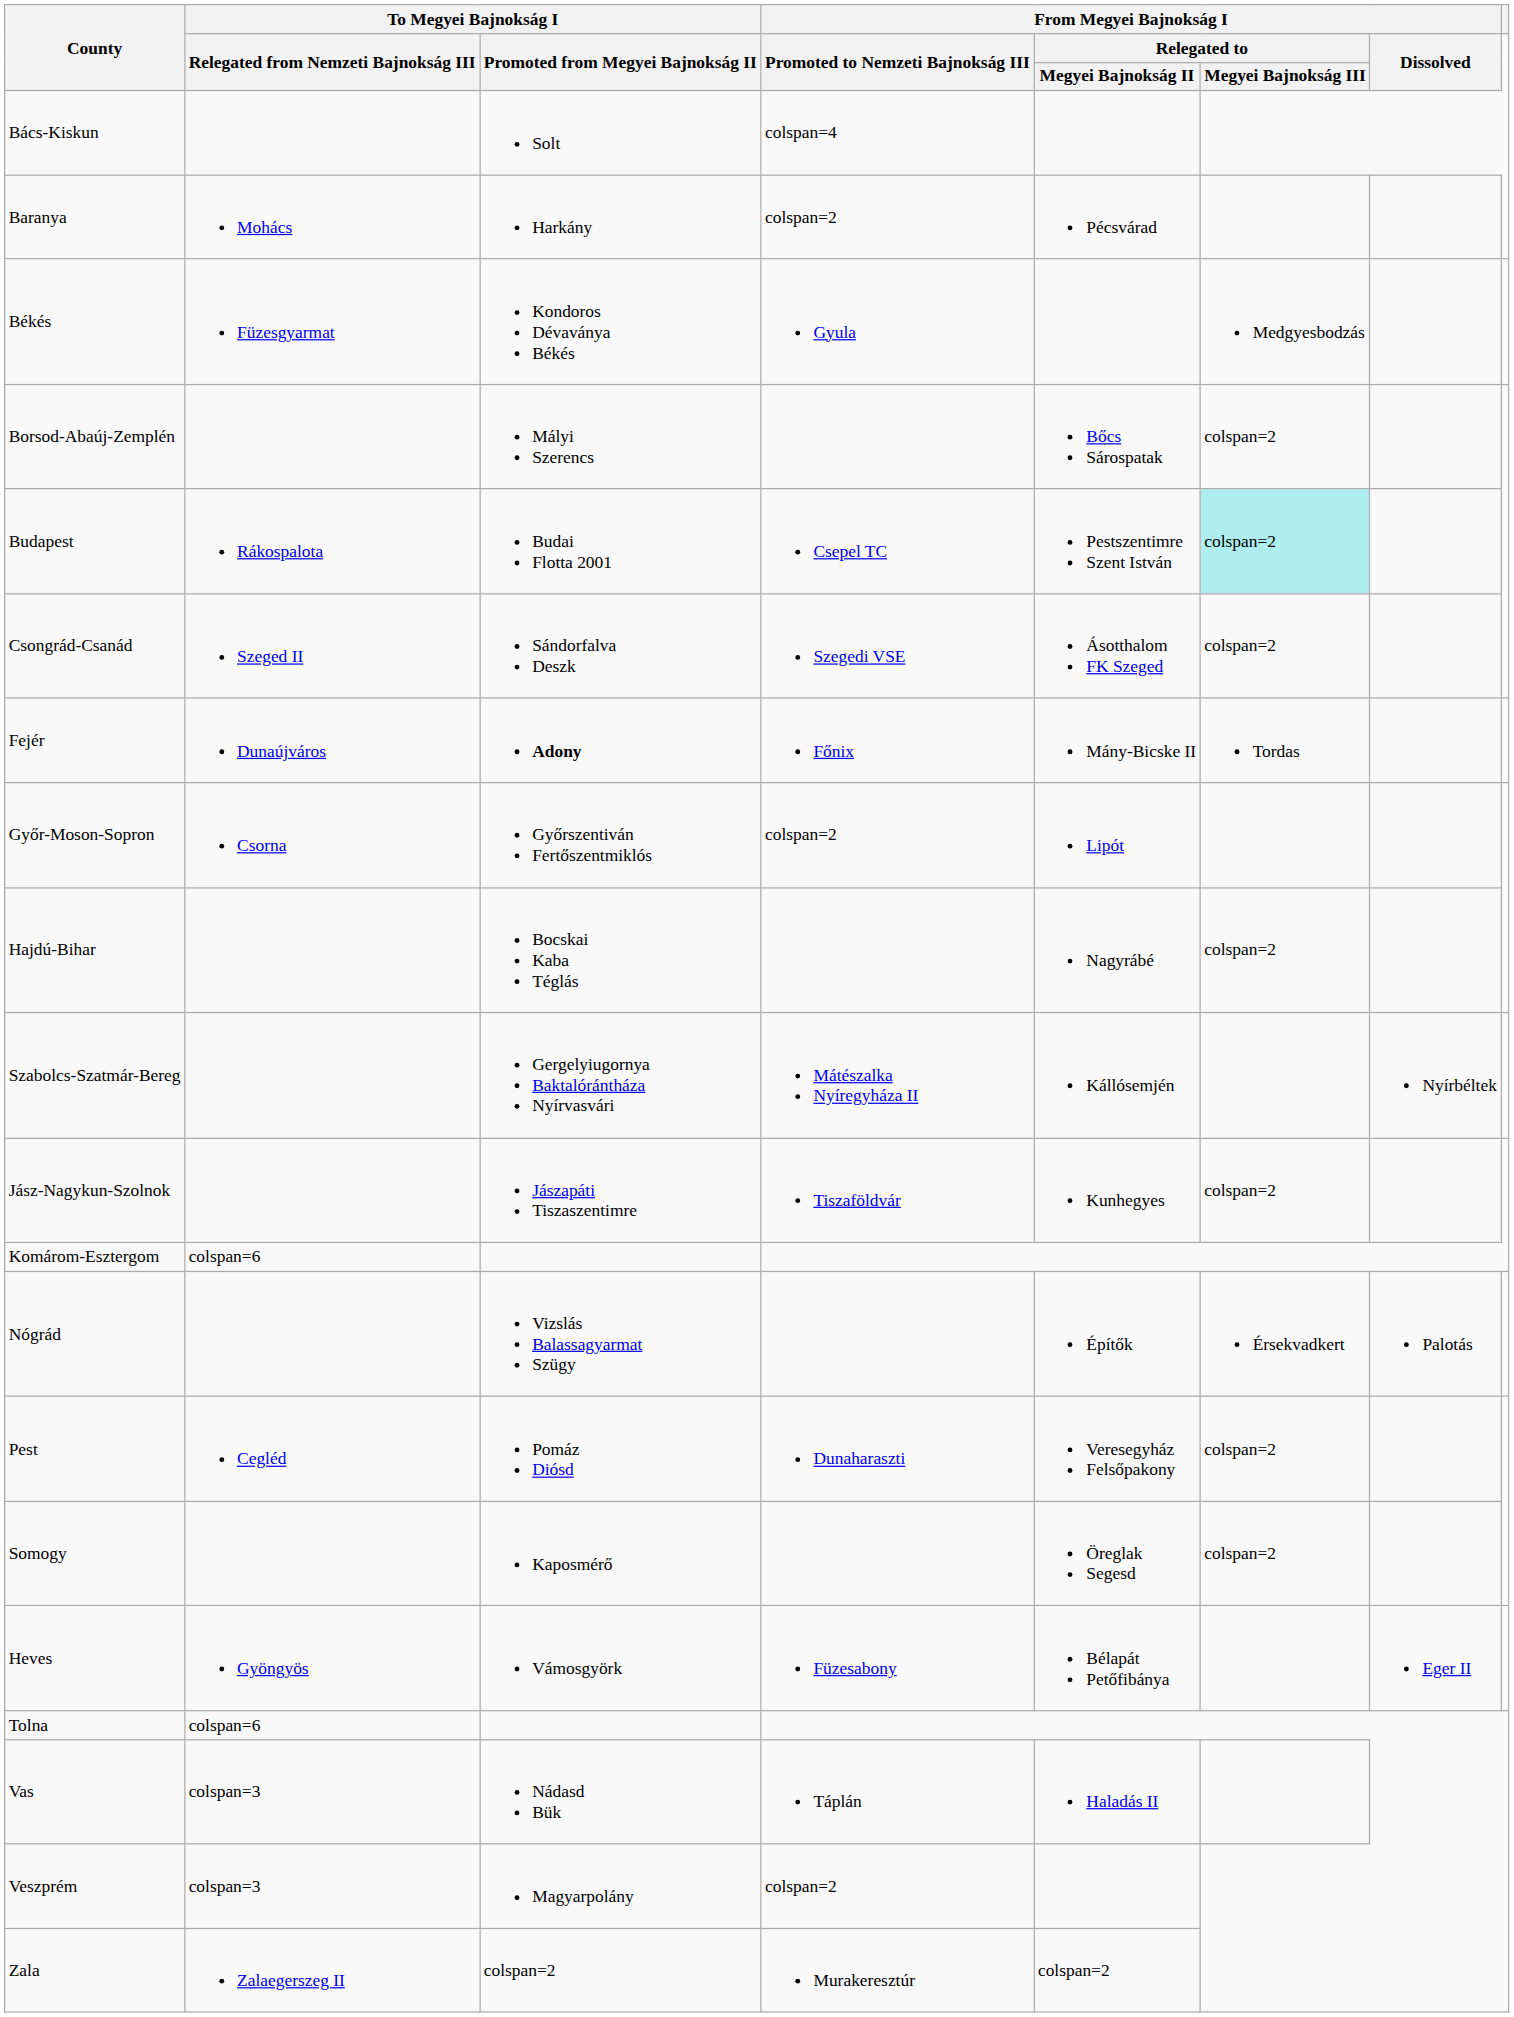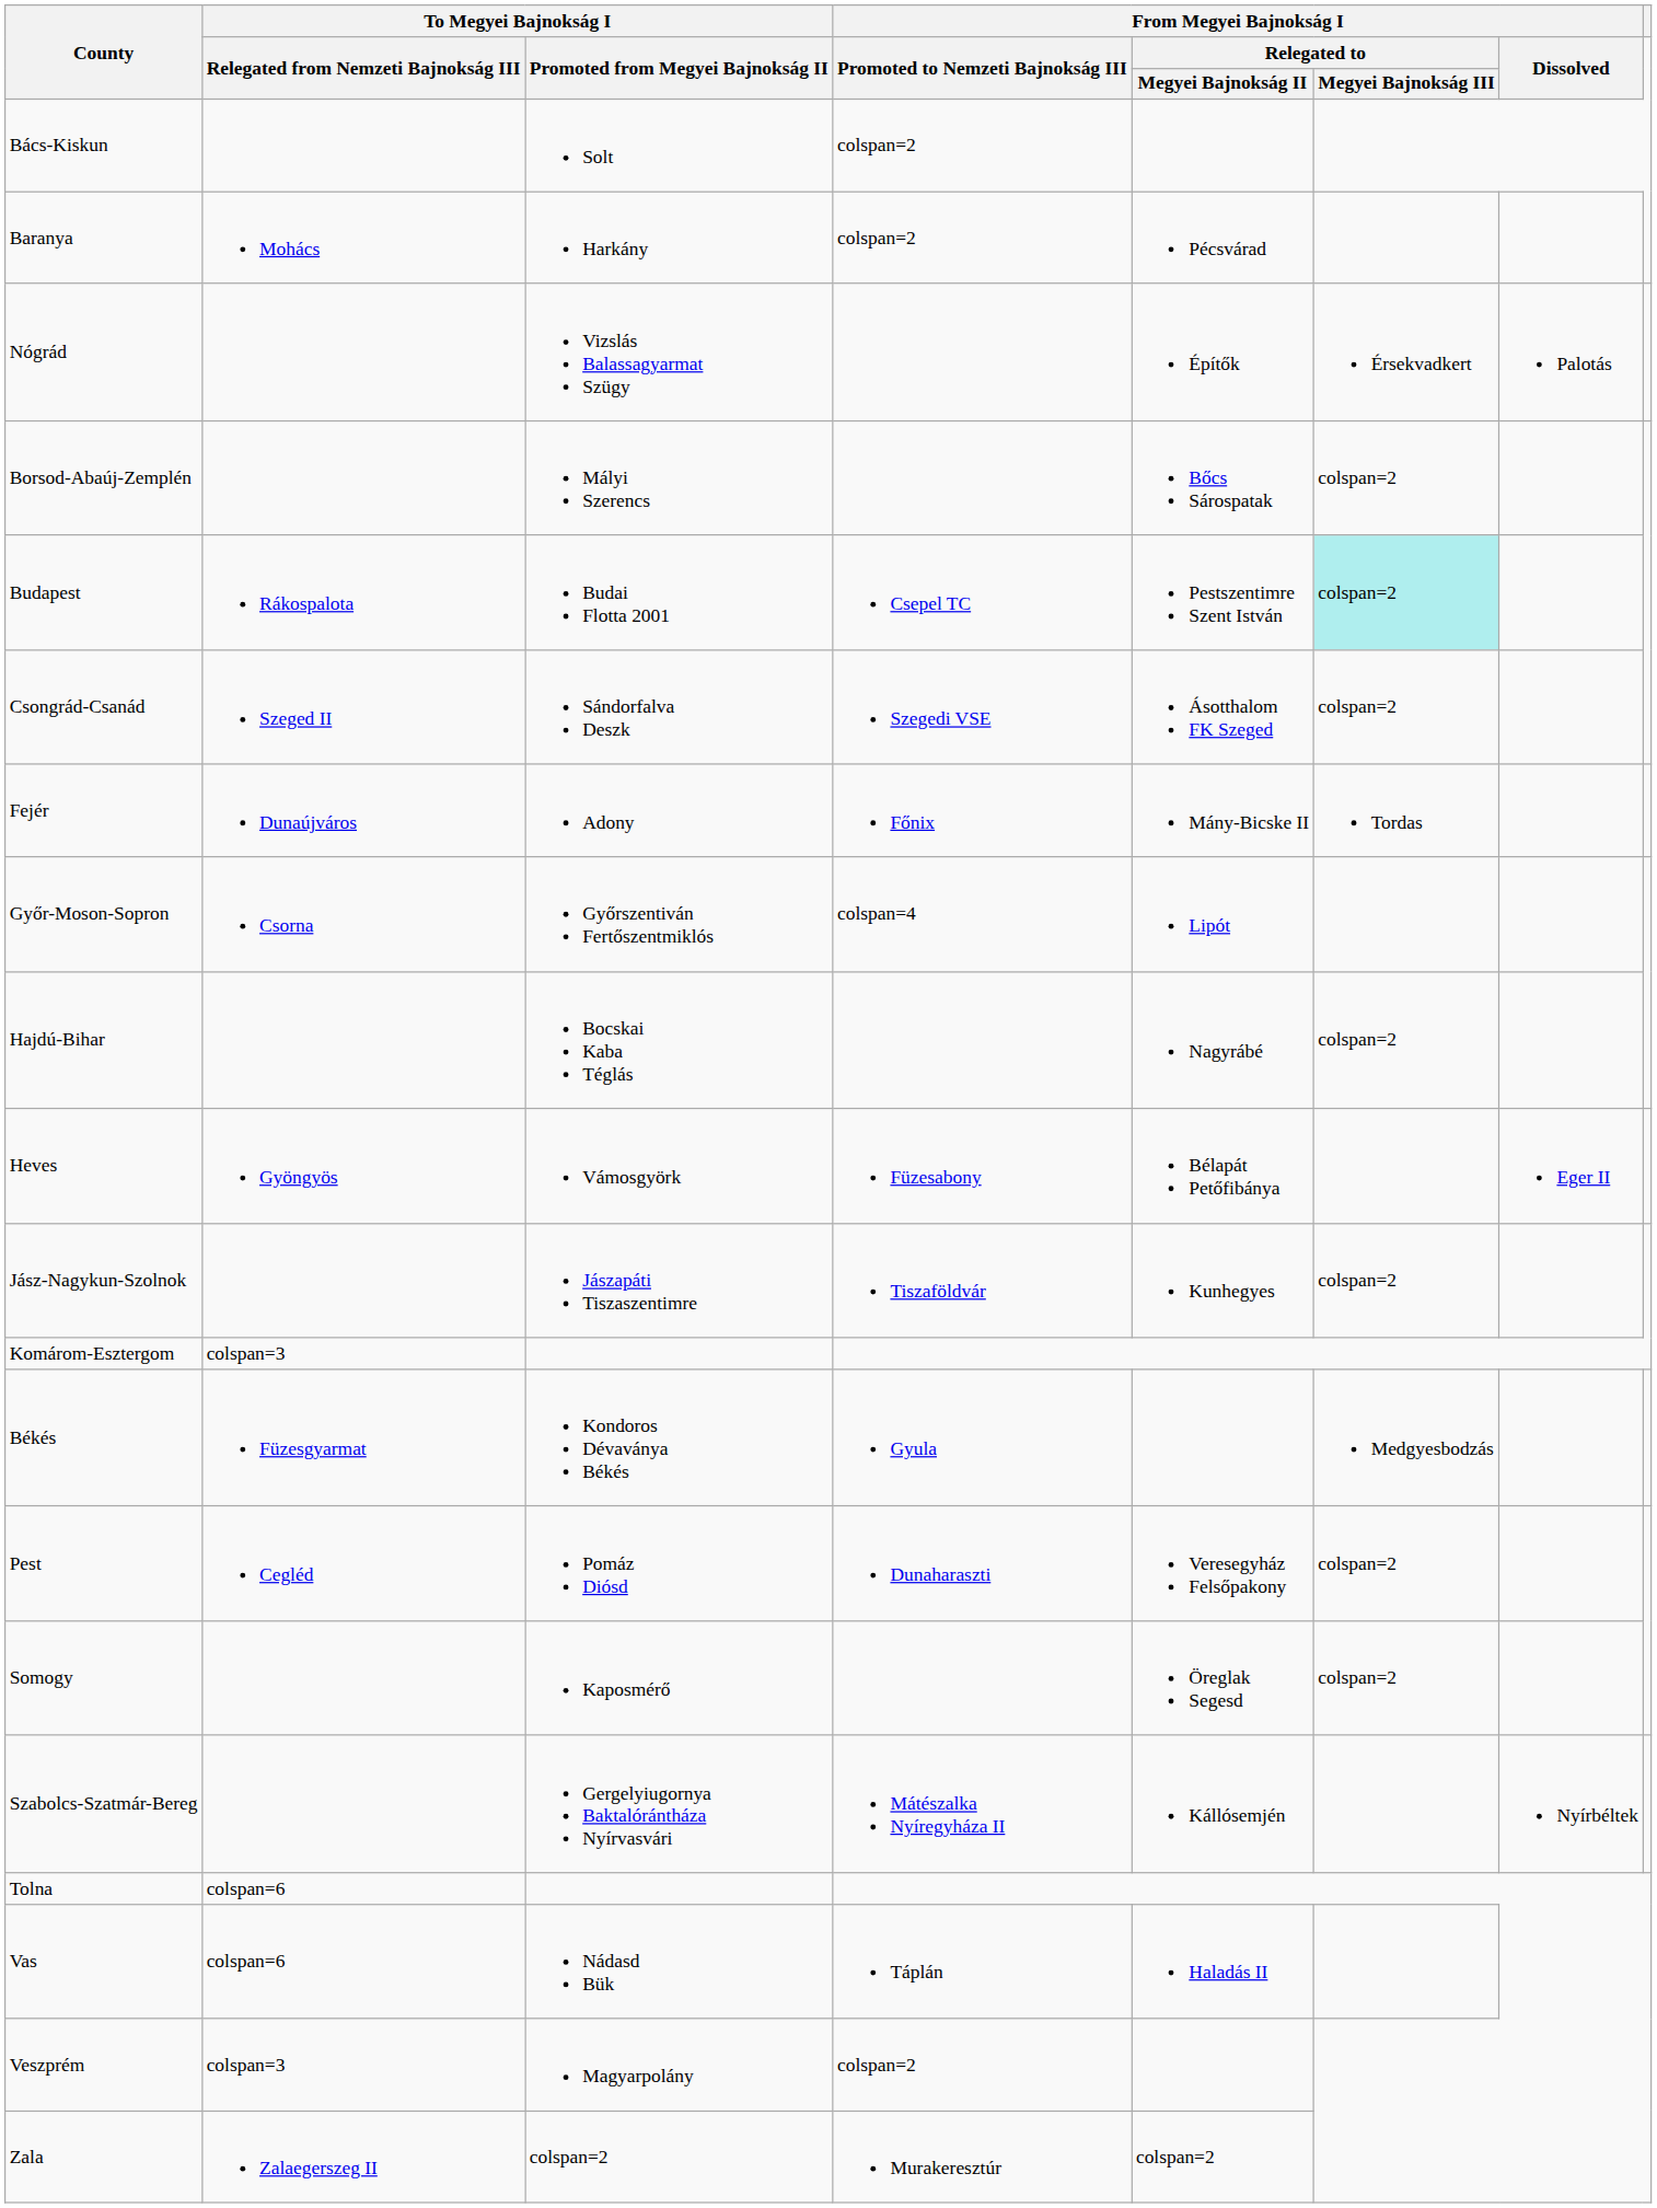Bács-Kiskun | From Megyei Bajnokság I / Promoted to Nemzeti Bajnokság III: colspan=4 -> colspan=2
rows swapped: Békés <-> Nógrád
Fejér | To Megyei Bajnokság I / Promoted from Megyei Bajnokság II: bold -> normal
Győr-Moson-Sopron | From Megyei Bajnokság I / Promoted to Nemzeti Bajnokság III: colspan=2 -> colspan=4
rows swapped: Heves <-> Szabolcs-Szatmár-Bereg
Komárom-Esztergom | To Megyei Bajnokság I / Relegated from Nemzeti Bajnokság III: colspan=6 -> colspan=3
Vas | To Megyei Bajnokság I / Relegated from Nemzeti Bajnokság III: colspan=3 -> colspan=6
